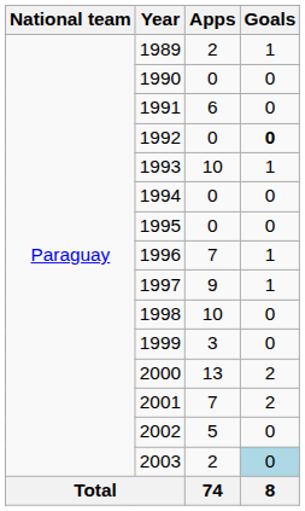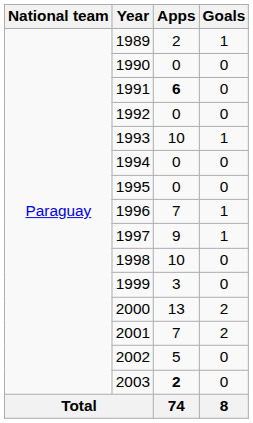1991 | Apps: normal -> bold
1992 | Goals: bold -> normal
2003 | Apps: normal -> bold
2003 | Goals: lightblue background -> no background
